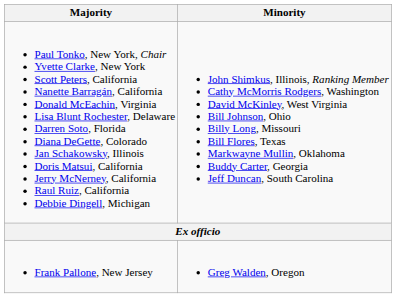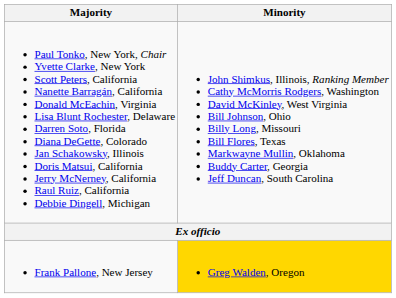Frank Pallone, New Jersey | Minority: no background -> gold background
